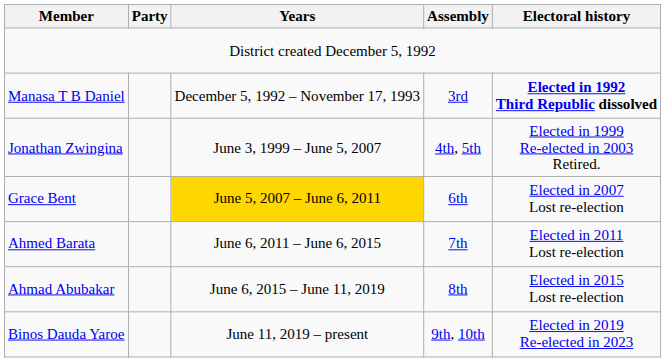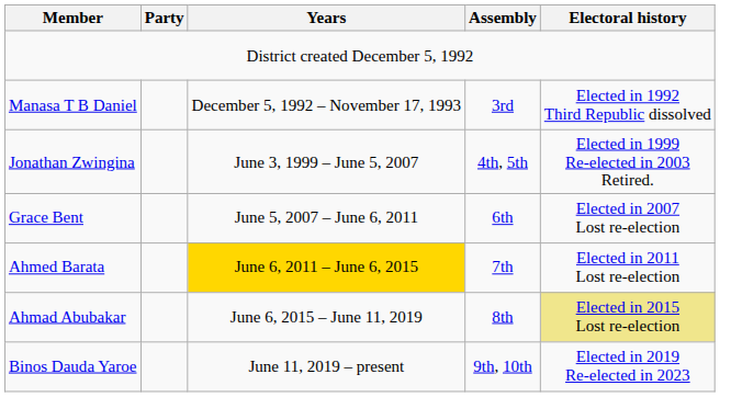Manasa T B Daniel | Electoral history: bold -> normal
Grace Bent | Years: gold background -> no background
Ahmed Barata | Years: no background -> gold background
Ahmad Abubakar | Electoral history: no background -> khaki background
